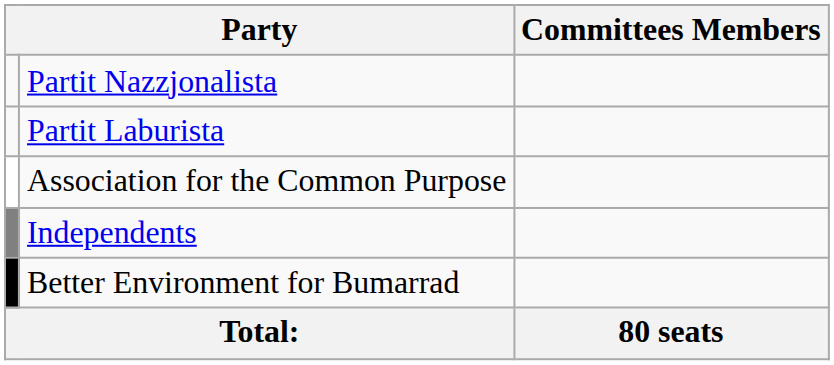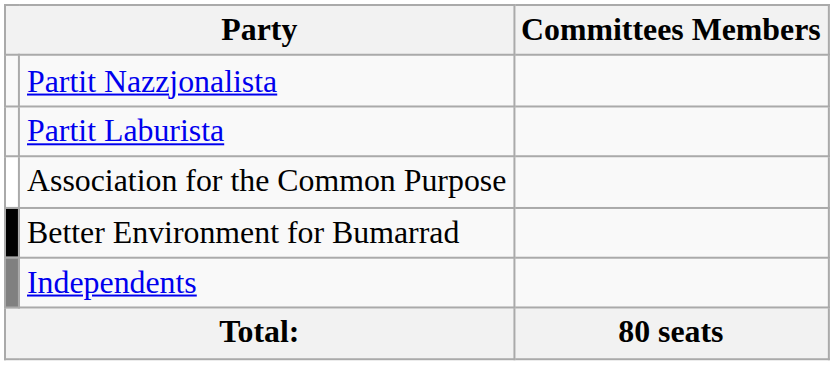rows swapped: Better Environment for Bumarrad <-> Independents
